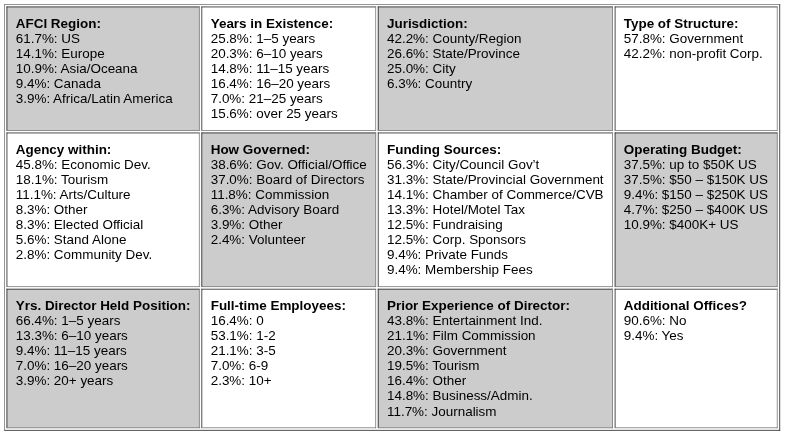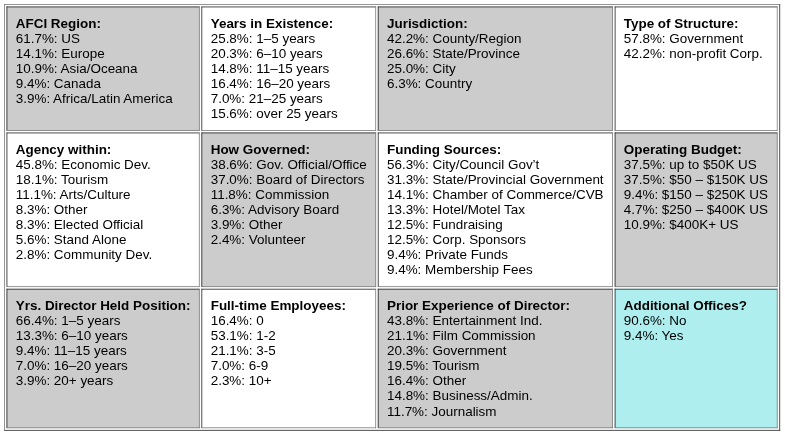row 3 | column 4: no background -> paleturquoise background
